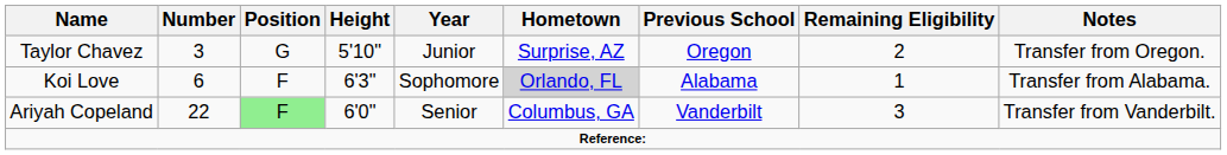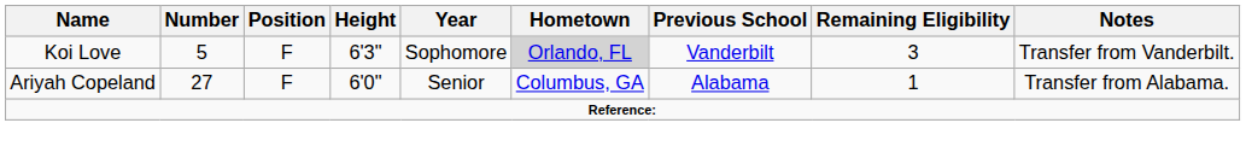- row: Taylor Chavez | 3 | G | 5'10" | Junior | Surprise, AZ | Oregon | 2 | Transfer from Oregon.
Koi Love | Number: 6 -> 5
Koi Love | Previous School: Alabama -> Vanderbilt
Koi Love | Remaining Eligibility: 1 -> 3
Koi Love | Notes: Transfer from Alabama. -> Transfer from Vanderbilt.
Ariyah Copeland | Number: 22 -> 27
Ariyah Copeland | Position: lightgreen background -> no background
Ariyah Copeland | Previous School: Vanderbilt -> Alabama
Ariyah Copeland | Remaining Eligibility: 3 -> 1
Ariyah Copeland | Notes: Transfer from Vanderbilt. -> Transfer from Alabama.
